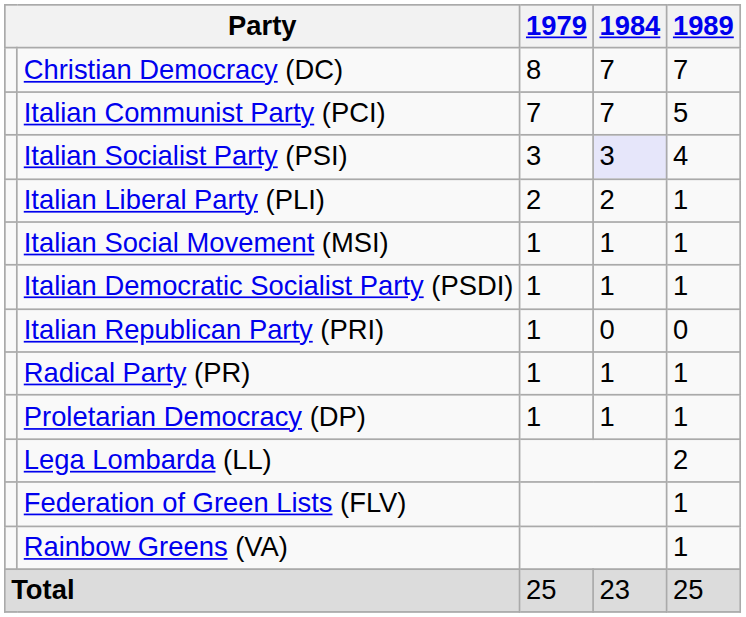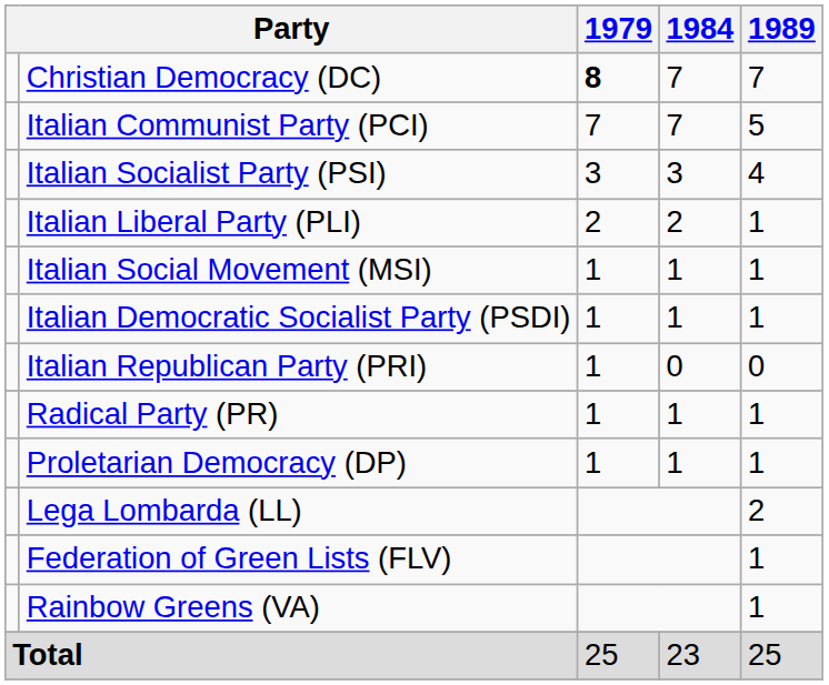Christian Democracy (DC) | 1979: normal -> bold
Italian Socialist Party (PSI) | 1984: lavender background -> no background
